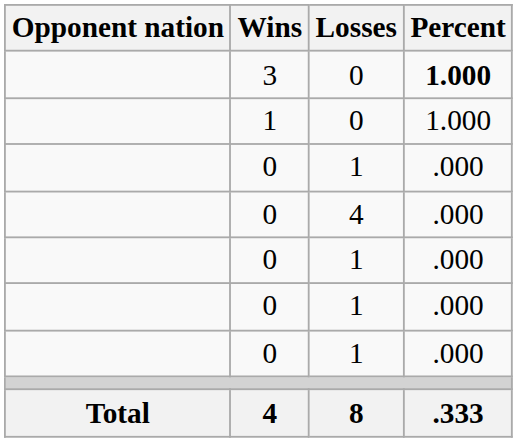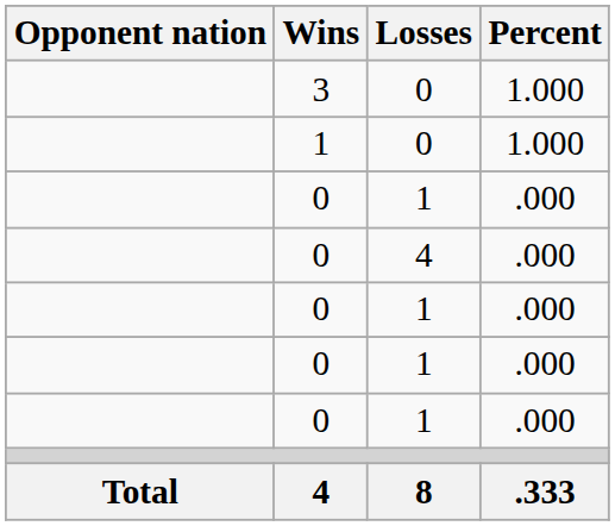3 | Percent: bold -> normal
